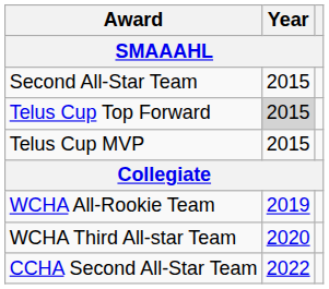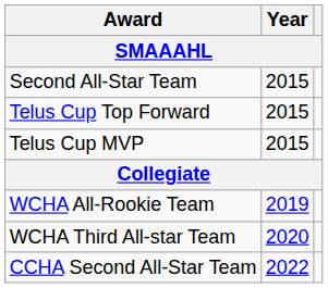Telus Cup Top Forward | Year: lightgrey background -> no background
